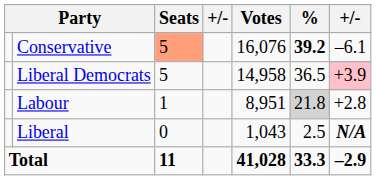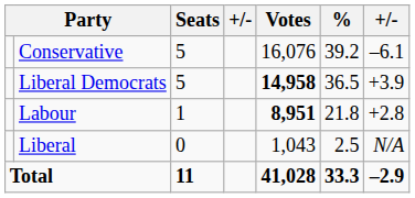Conservative | Seats: lightsalmon background -> no background
Conservative | %: bold -> normal
Liberal Democrats | Votes: normal -> bold
Liberal Democrats | column 7: pink background -> no background
Labour | Votes: normal -> bold
Labour | %: lightgrey background -> no background
Liberal | column 7: bold -> normal
